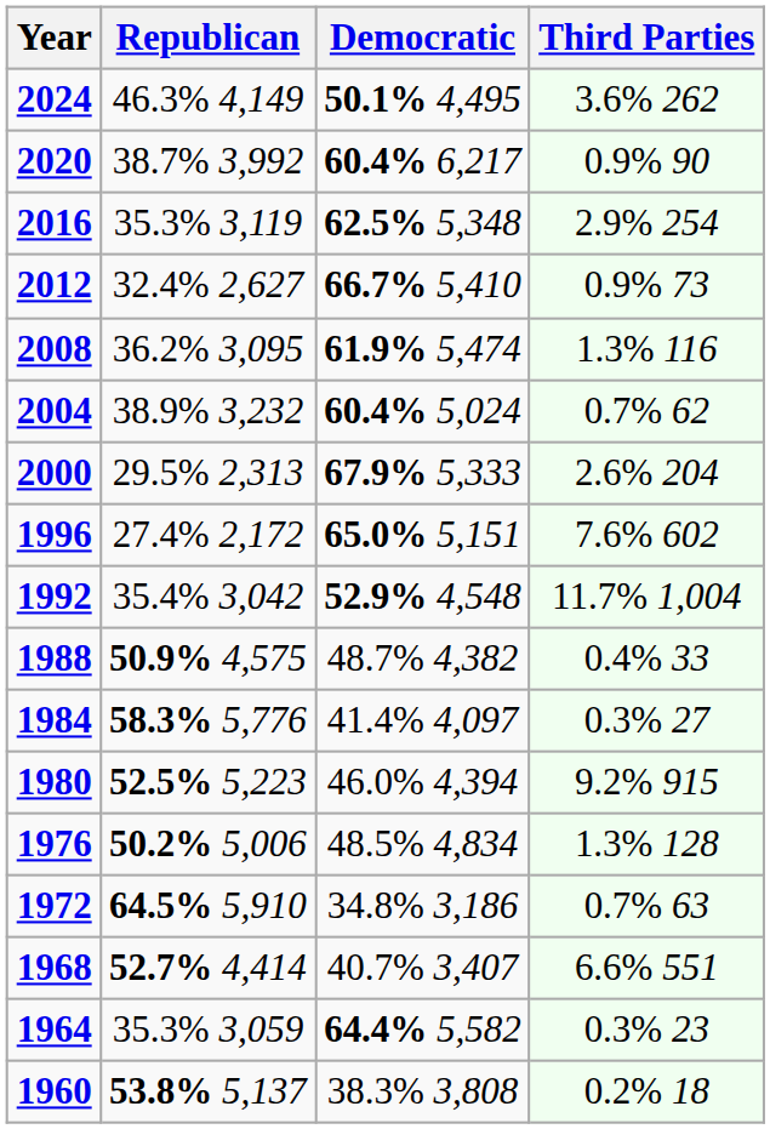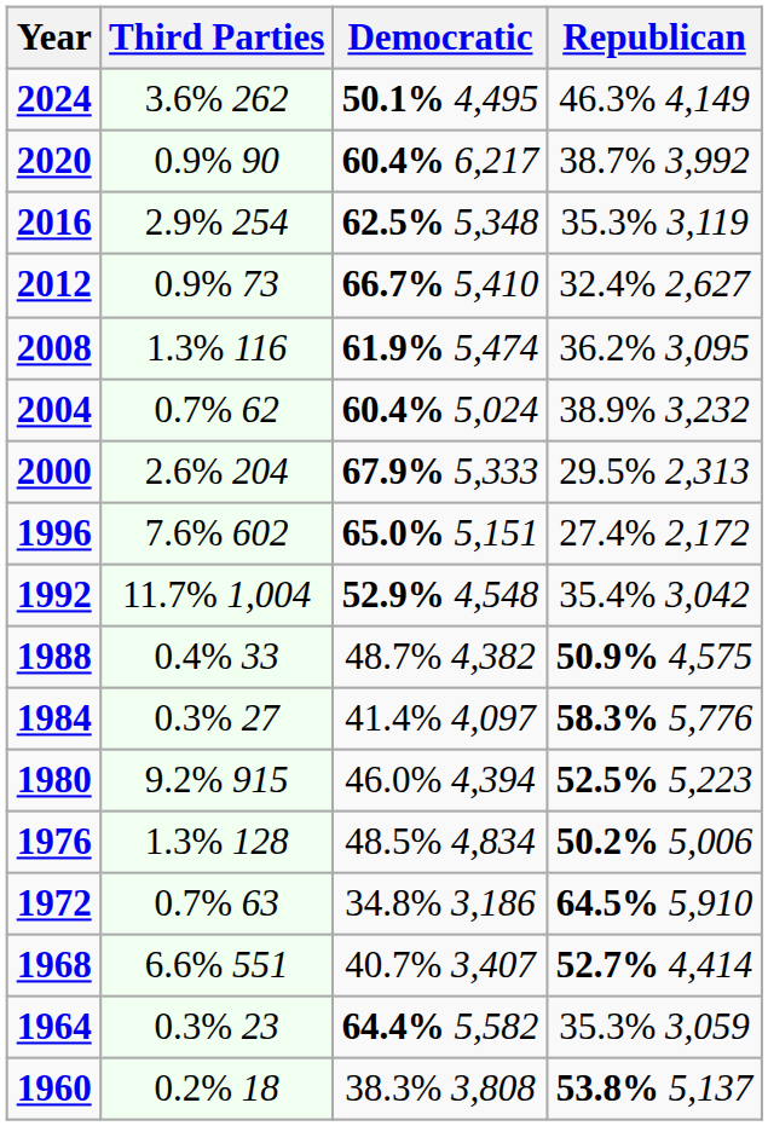columns swapped: Republican <-> Third Parties
